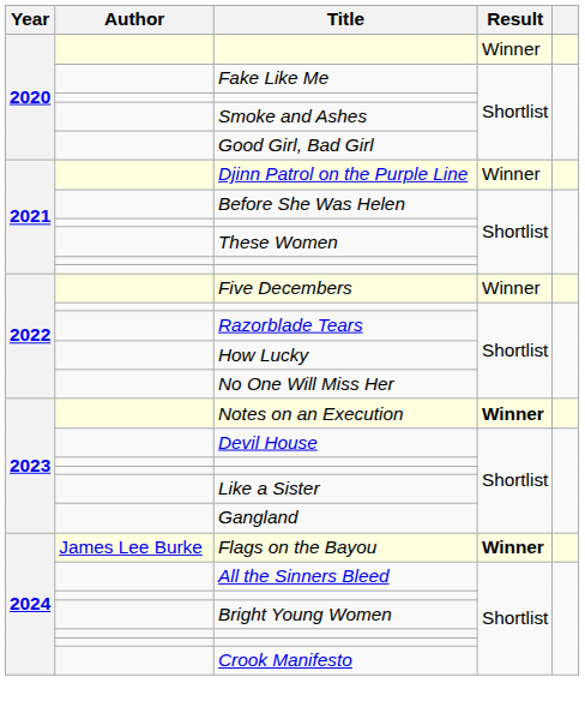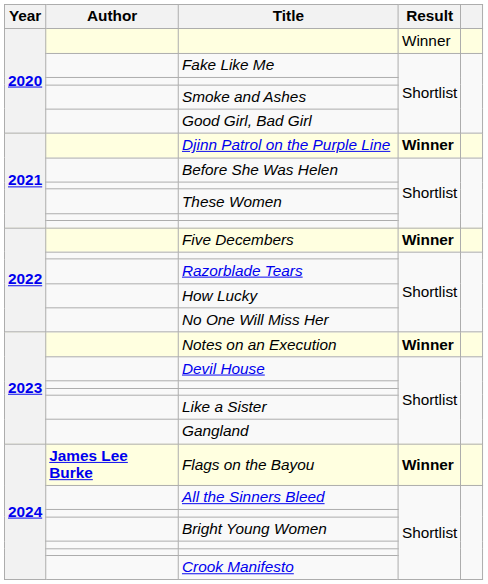Djinn Patrol on the Purple Line | Result: normal -> bold
Five Decembers | Result: normal -> bold
Flags on the Bayou | Author: normal -> bold
